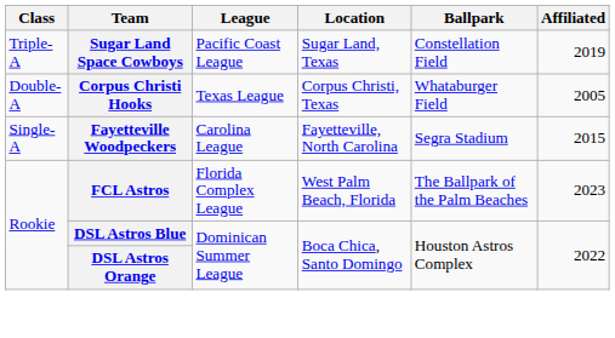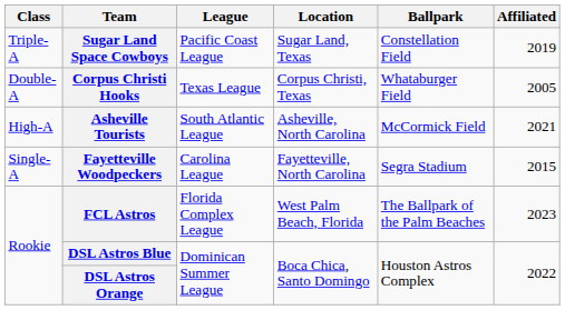+ row: High-A | Asheville Tourists | South Atlantic League | Asheville, North Carolina | McCormick Field | 2021
